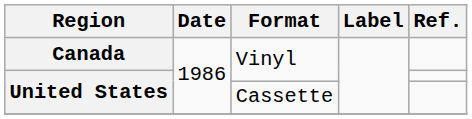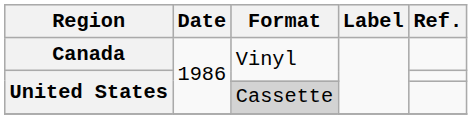United States / Cassette | Format: no background -> lightgrey background
